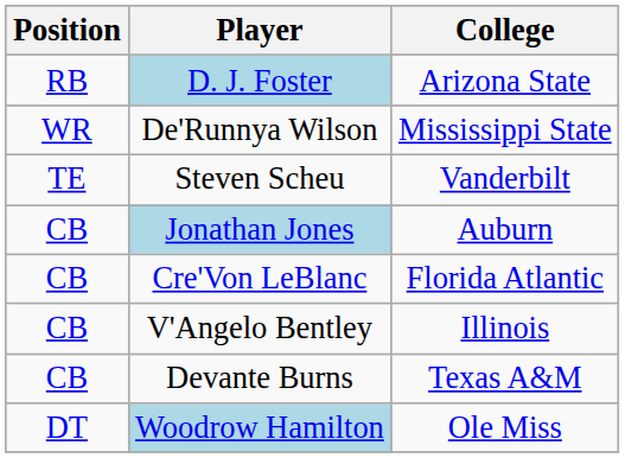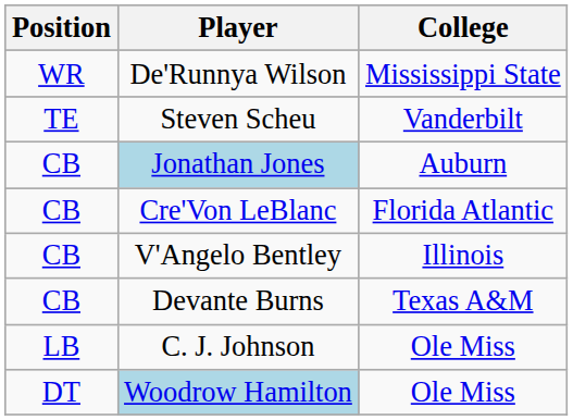- row: RB | D. J. Foster | Arizona State
+ row: LB | C. J. Johnson | Ole Miss
